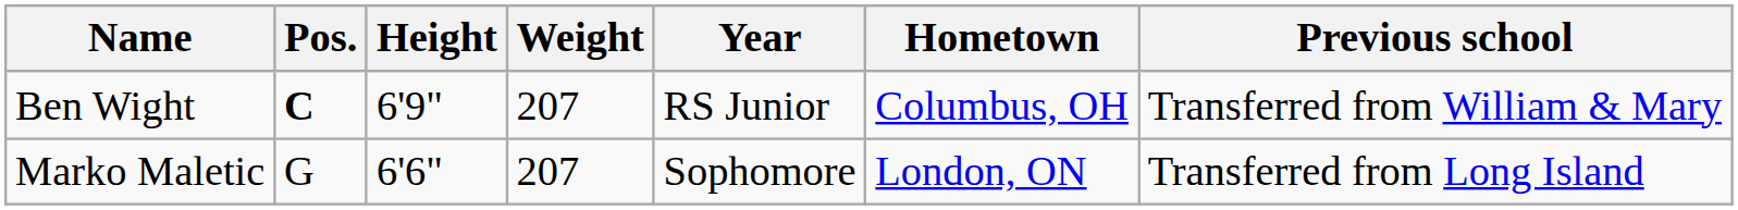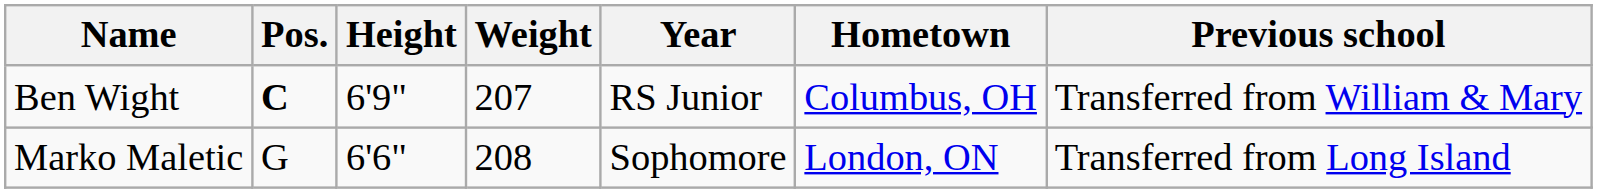Marko Maletic | Weight: 207 -> 208
